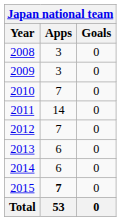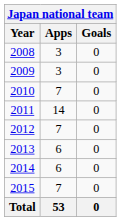2015 | Apps: bold -> normal
